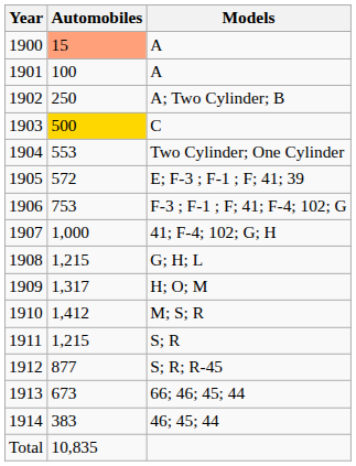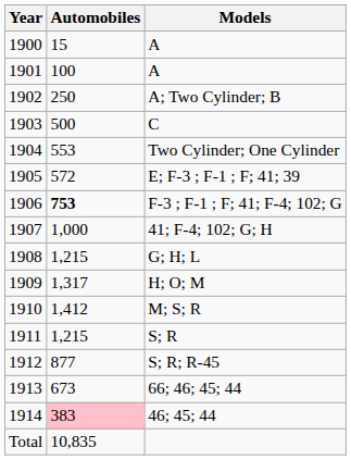1900 / A | Automobiles: lightsalmon background -> no background
C | Automobiles: gold background -> no background
F-3 ; F-1 ; F; 41; F-4; 102; G | Automobiles: normal -> bold
46; 45; 44 | Automobiles: no background -> pink background
